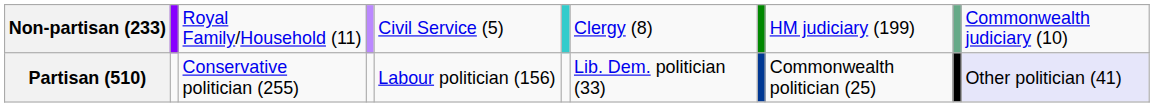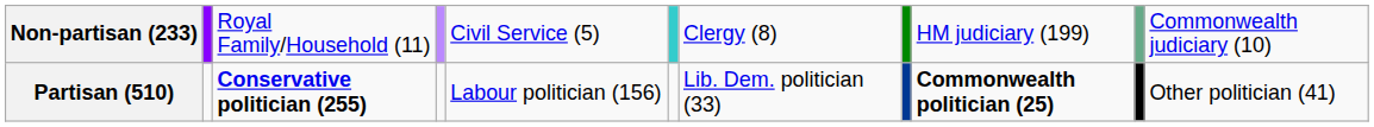Partisan (510) | column 3: normal -> bold
Partisan (510) | column 9: normal -> bold
Partisan (510) | column 11: lavender background -> no background
